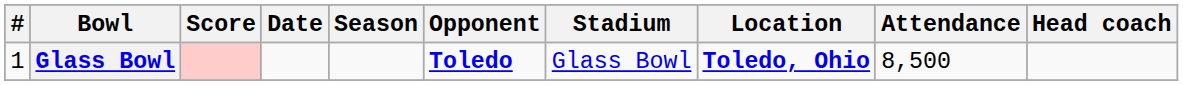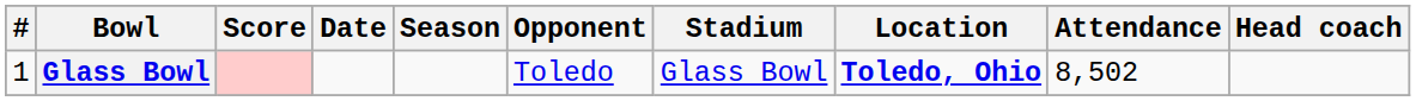row 2 | Opponent: bold -> normal
row 2 | Attendance: 8,500 -> 8,502
